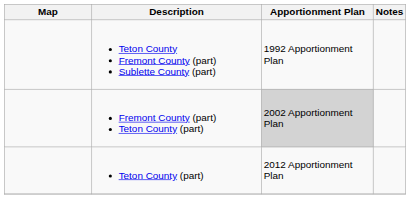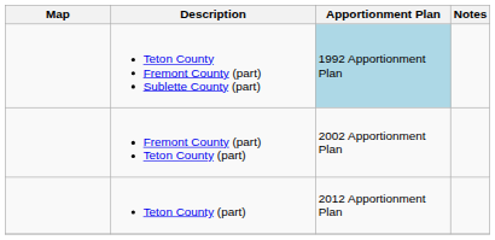Teton County Fremont County (part) Sublette County (part) | Apportionment Plan: no background -> lightblue background
Fremont County (part) Teton County (part) | Apportionment Plan: lightgrey background -> no background
